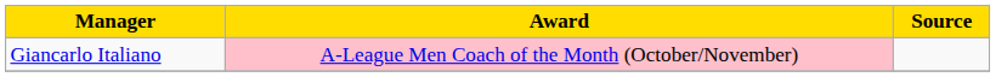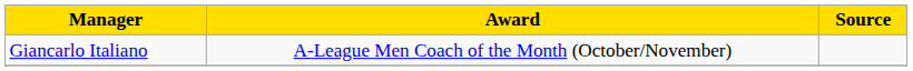Giancarlo Italiano | Award: pink background -> no background
